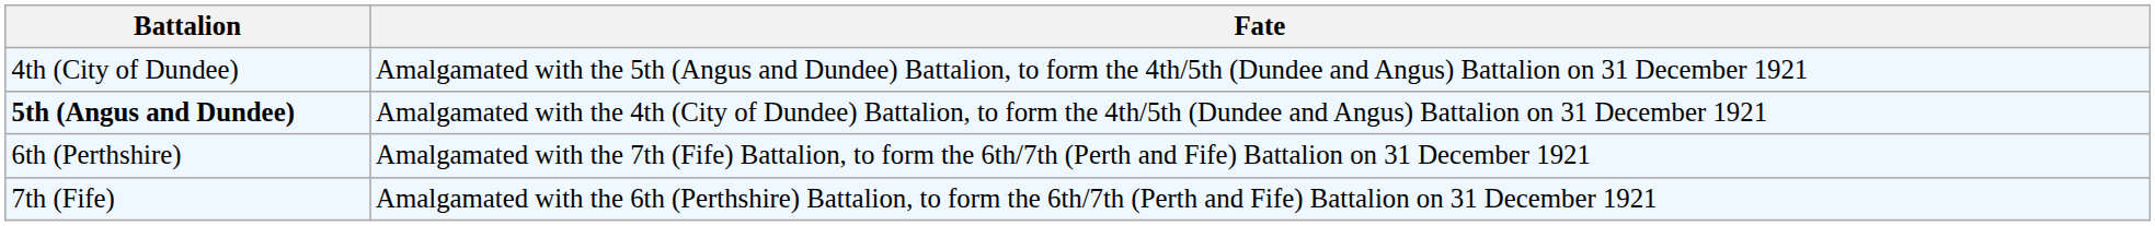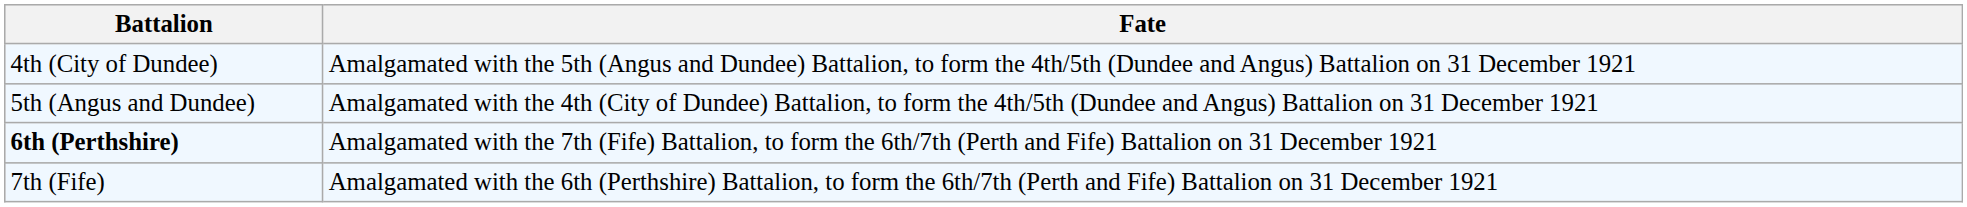5th (Angus and Dundee) | Battalion: bold -> normal
6th (Perthshire) | Battalion: normal -> bold
